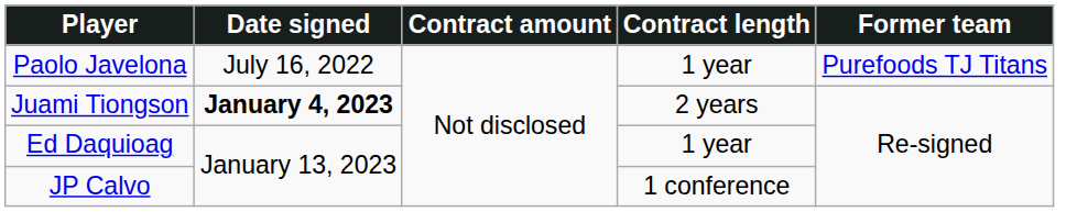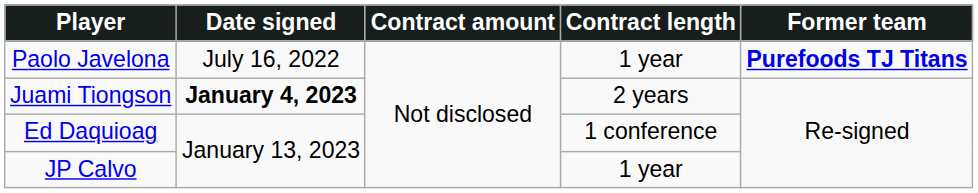Paolo Javelona | Former team: normal -> bold
Ed Daquioag | Contract length: 1 year -> 1 conference
JP Calvo | Contract length: 1 conference -> 1 year
